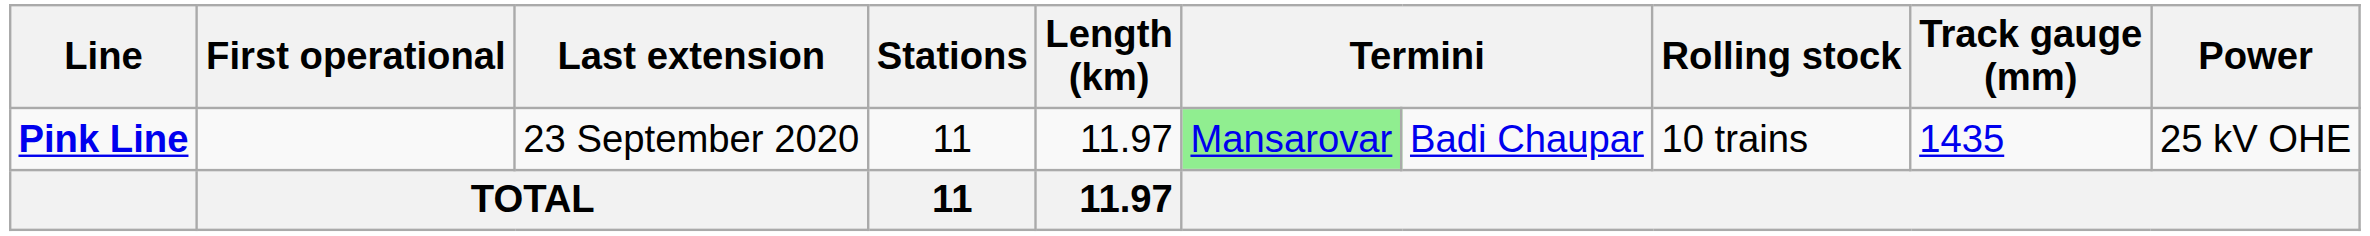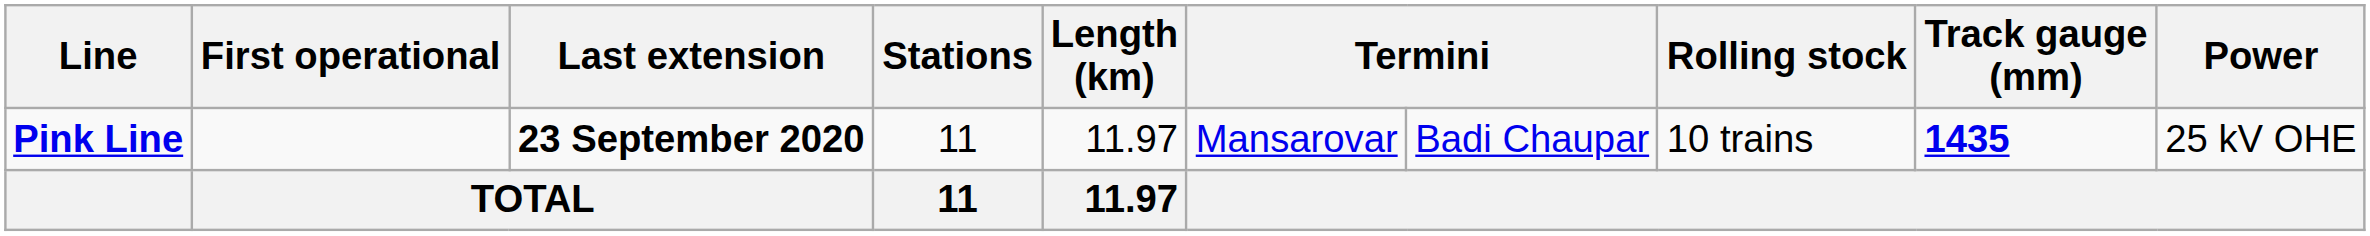Pink Line | Last extension: normal -> bold
Pink Line | column 6: lightgreen background -> no background
Pink Line | Track gauge (mm): normal -> bold
